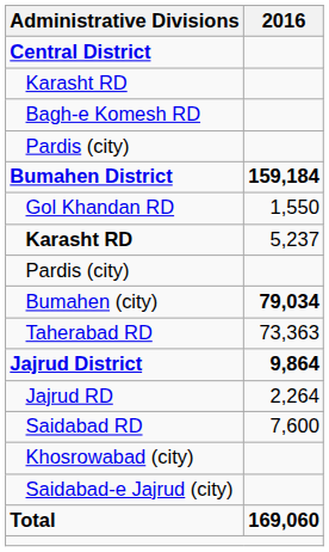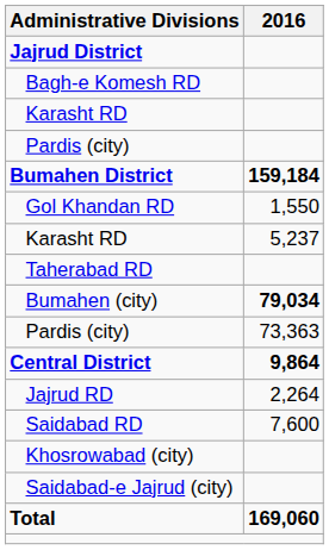row 2 | Administrative Divisions: Central District -> Jajrud District
row 3 | Administrative Divisions: Karasht RD -> Bagh-e Komesh RD
row 4 | Administrative Divisions: Bagh-e Komesh RD -> Karasht RD
row 8 | Administrative Divisions: bold -> normal
row 9 | Administrative Divisions: Pardis (city) -> Taherabad RD
row 11 | Administrative Divisions: Taherabad RD -> Pardis (city)
row 12 | Administrative Divisions: Jajrud District -> Central District
